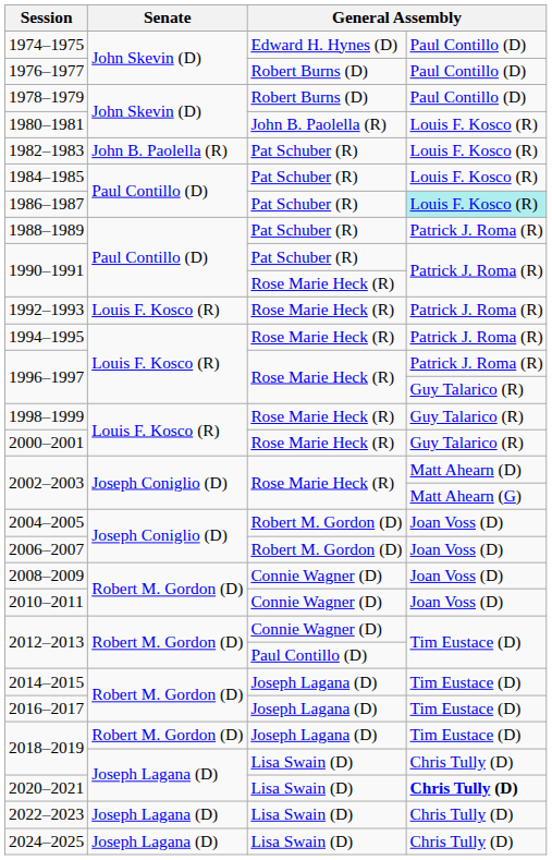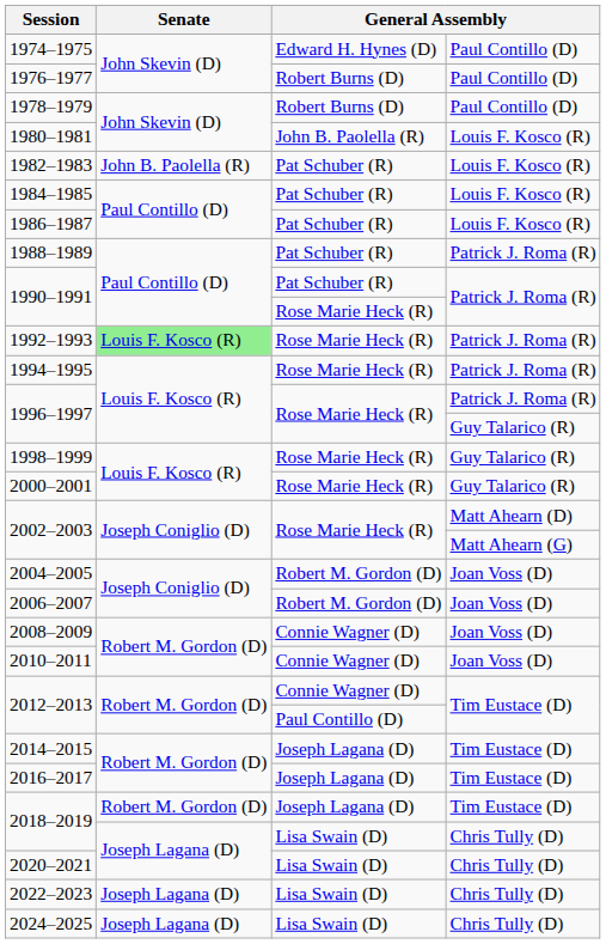1986–1987 | column 4: paleturquoise background -> no background
1992–1993 | Senate: no background -> lightgreen background
2020–2021 | column 4: bold -> normal
